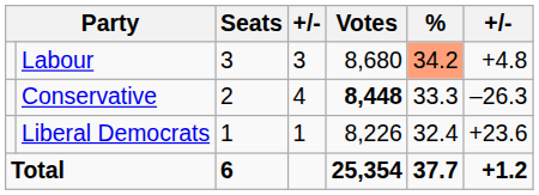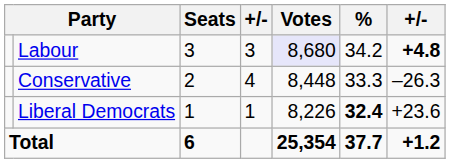Labour | Votes: no background -> lavender background
Labour | %: lightsalmon background -> no background
Labour | column 7: normal -> bold
Conservative | Votes: bold -> normal
Liberal Democrats | %: normal -> bold
